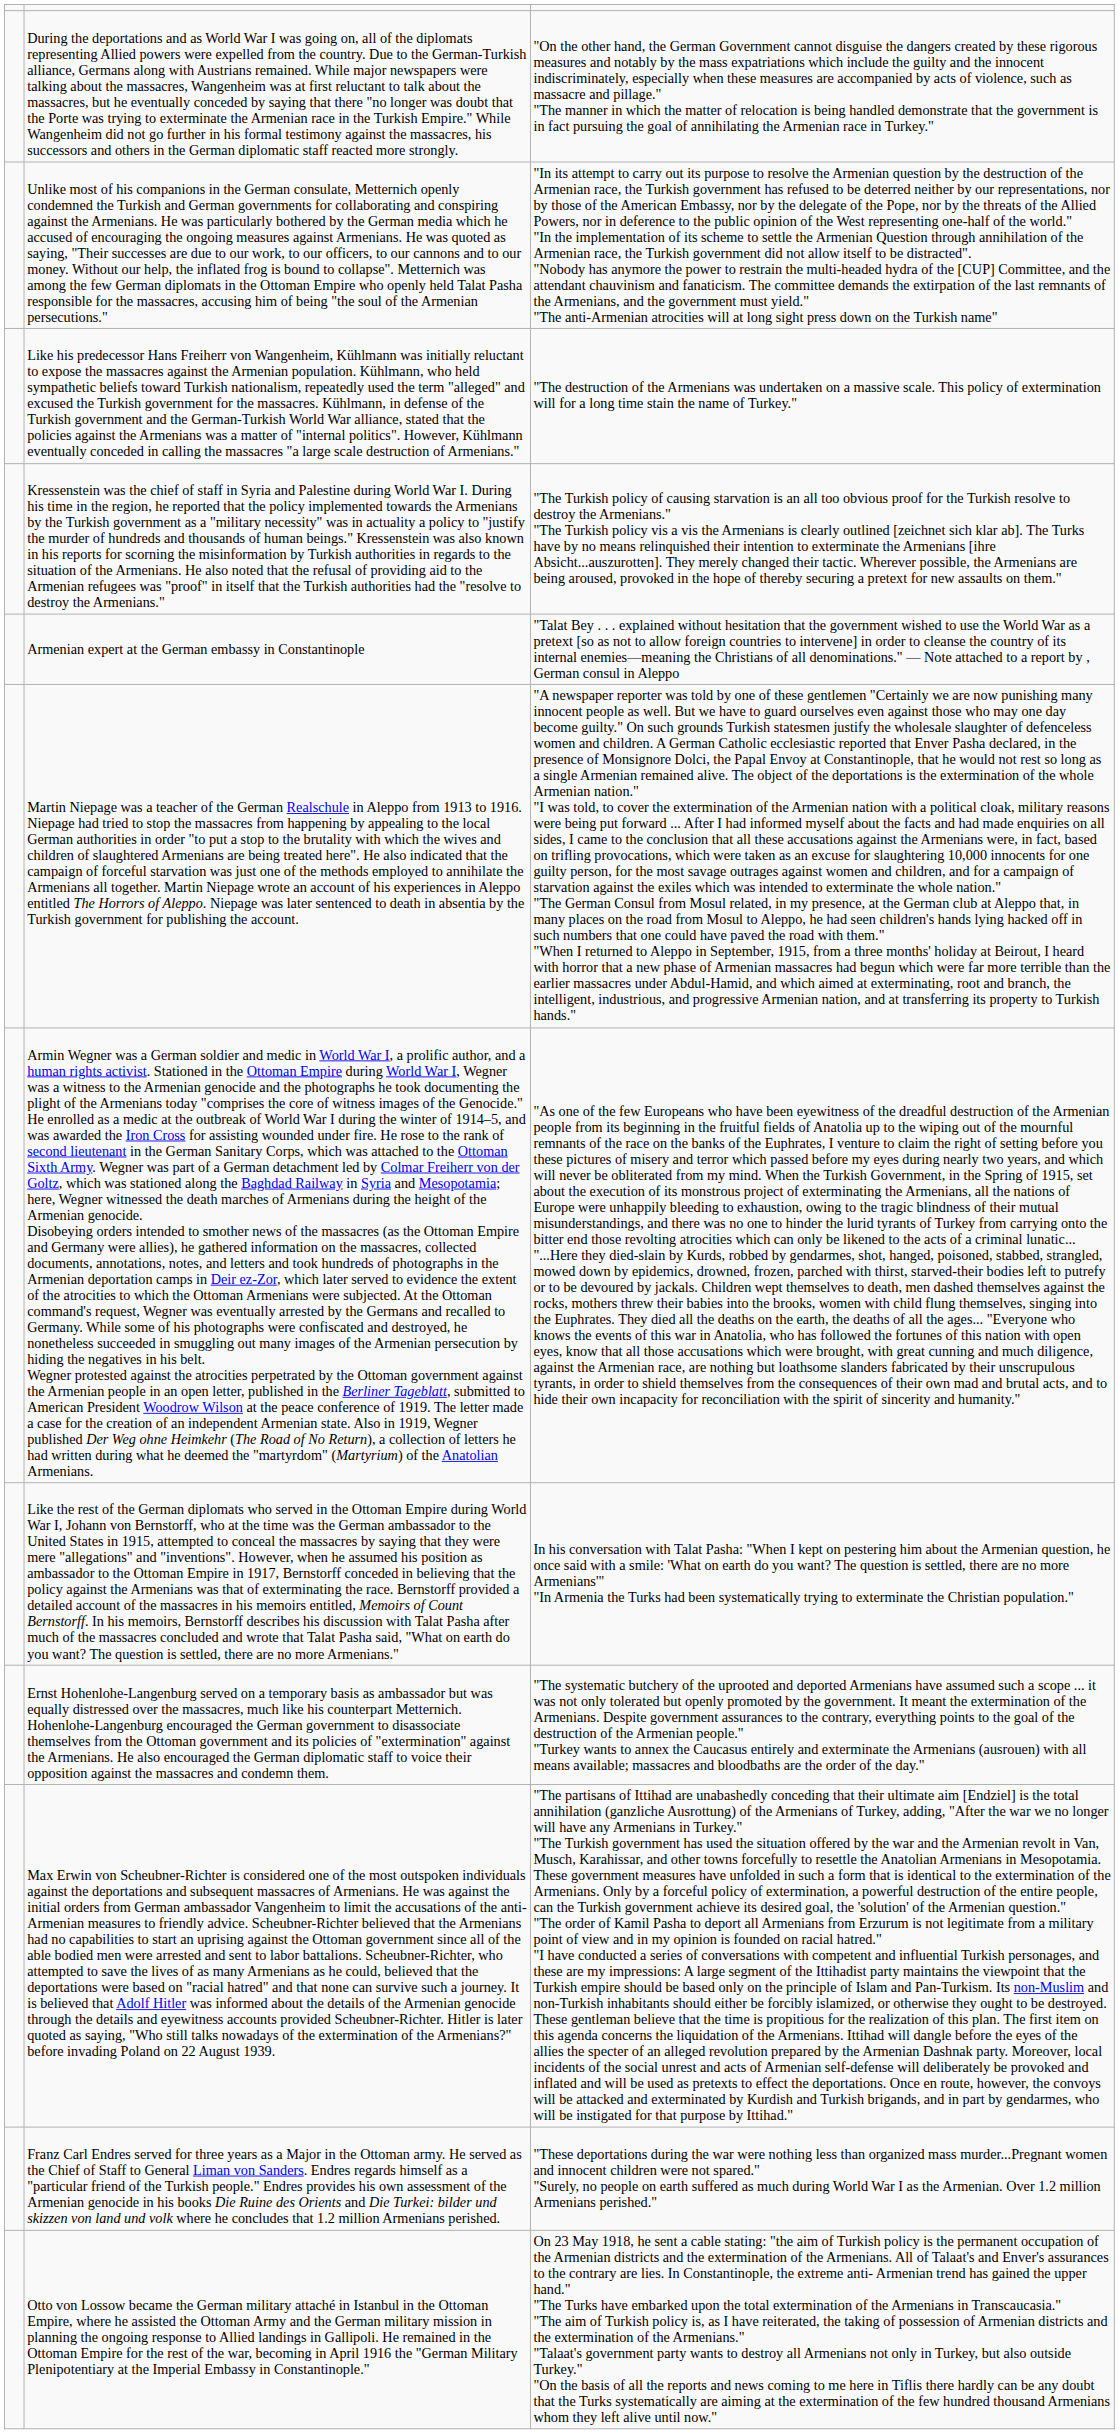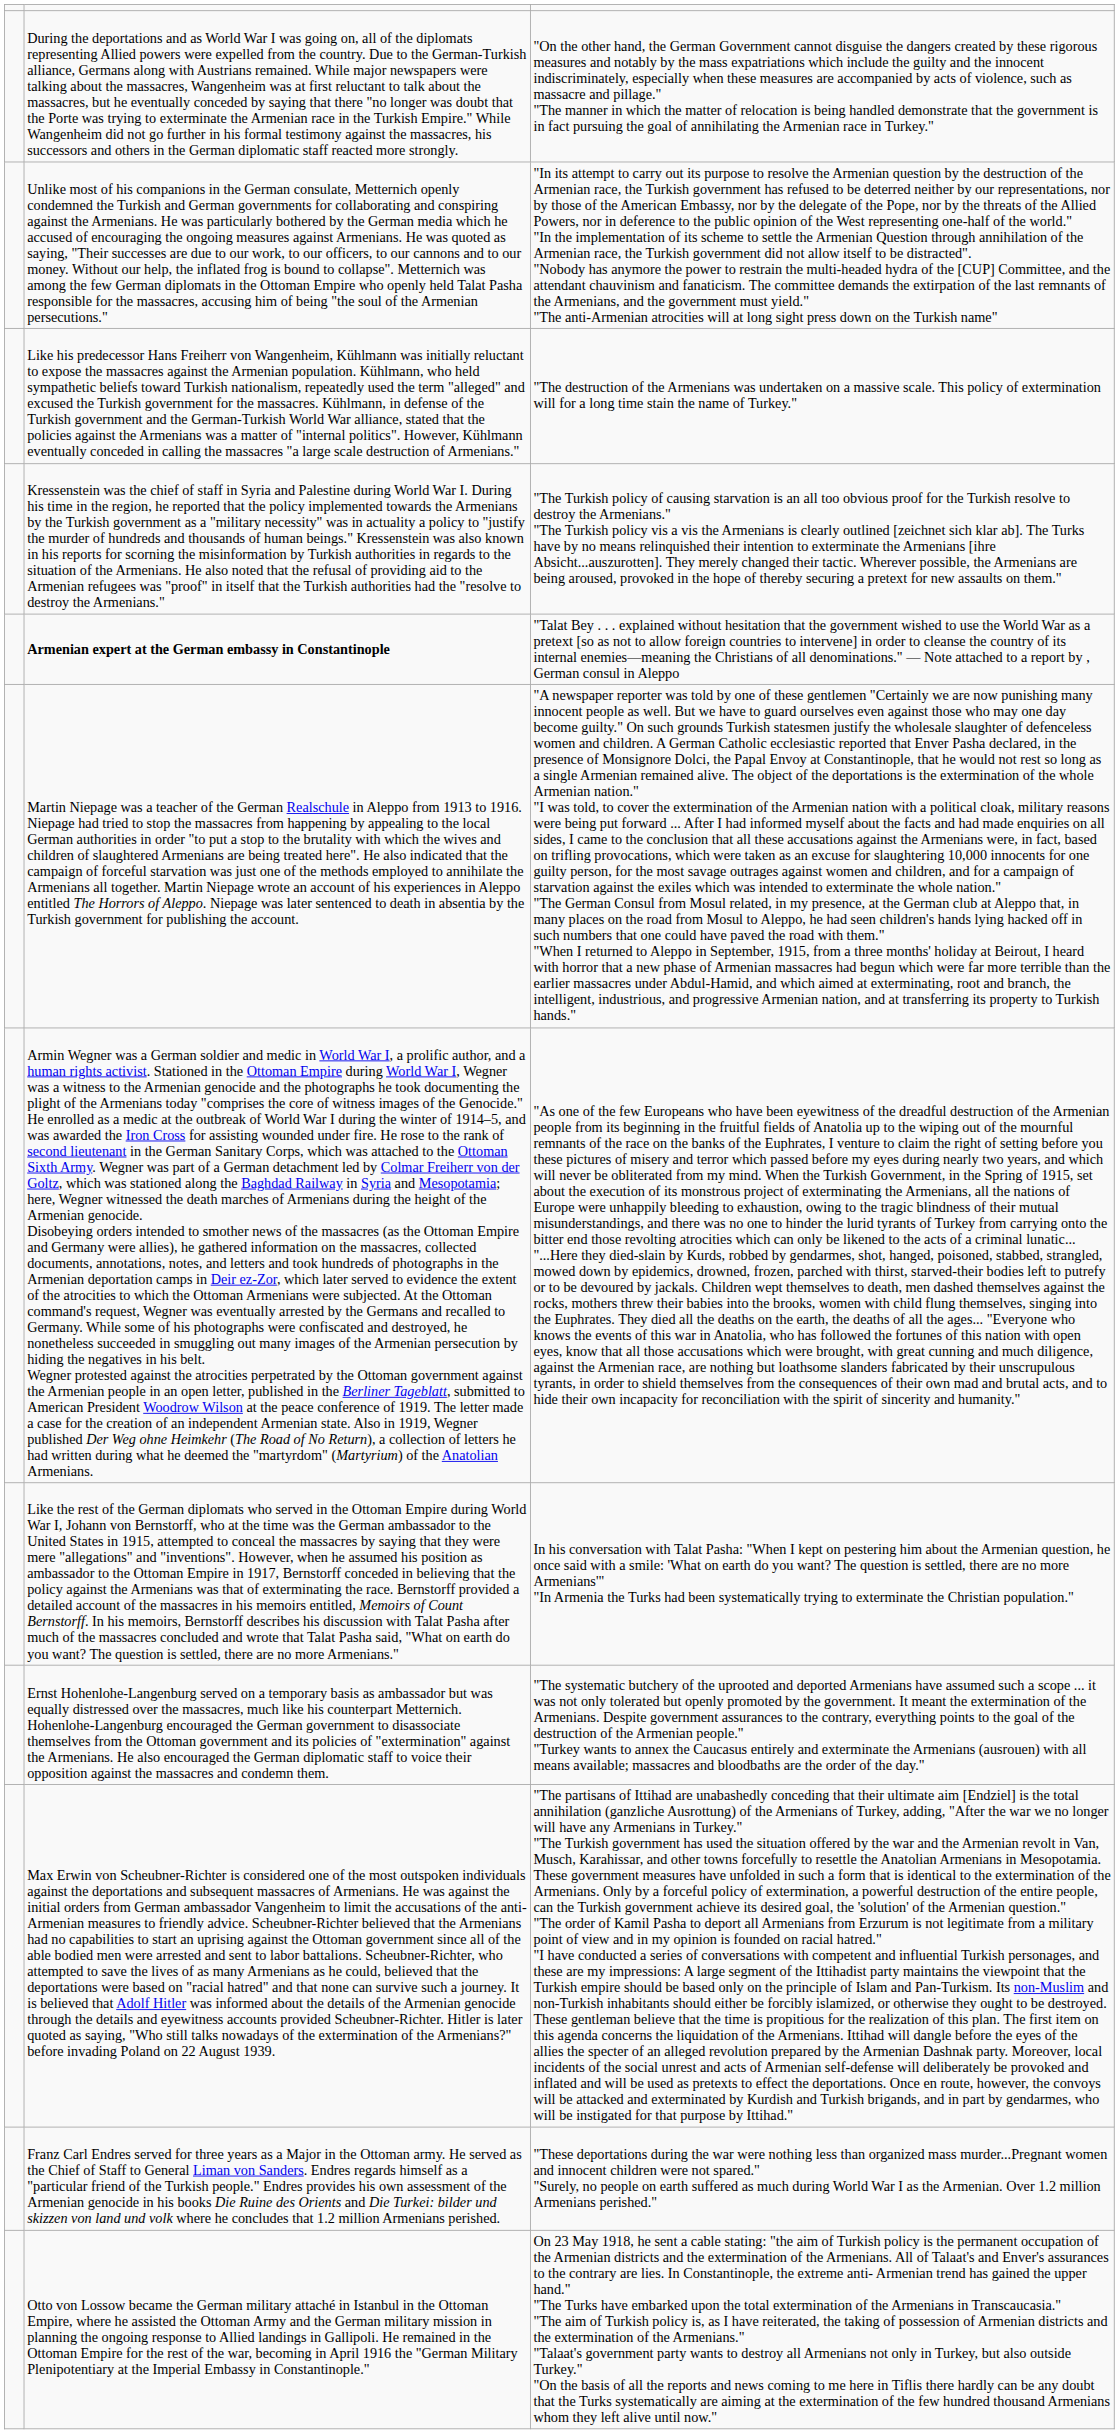row 6 | column 2: normal -> bold
